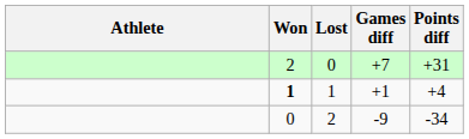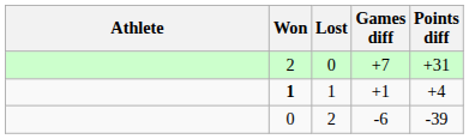row 4 | Games diff: -9 -> -6
row 4 | Points diff: -34 -> -39
